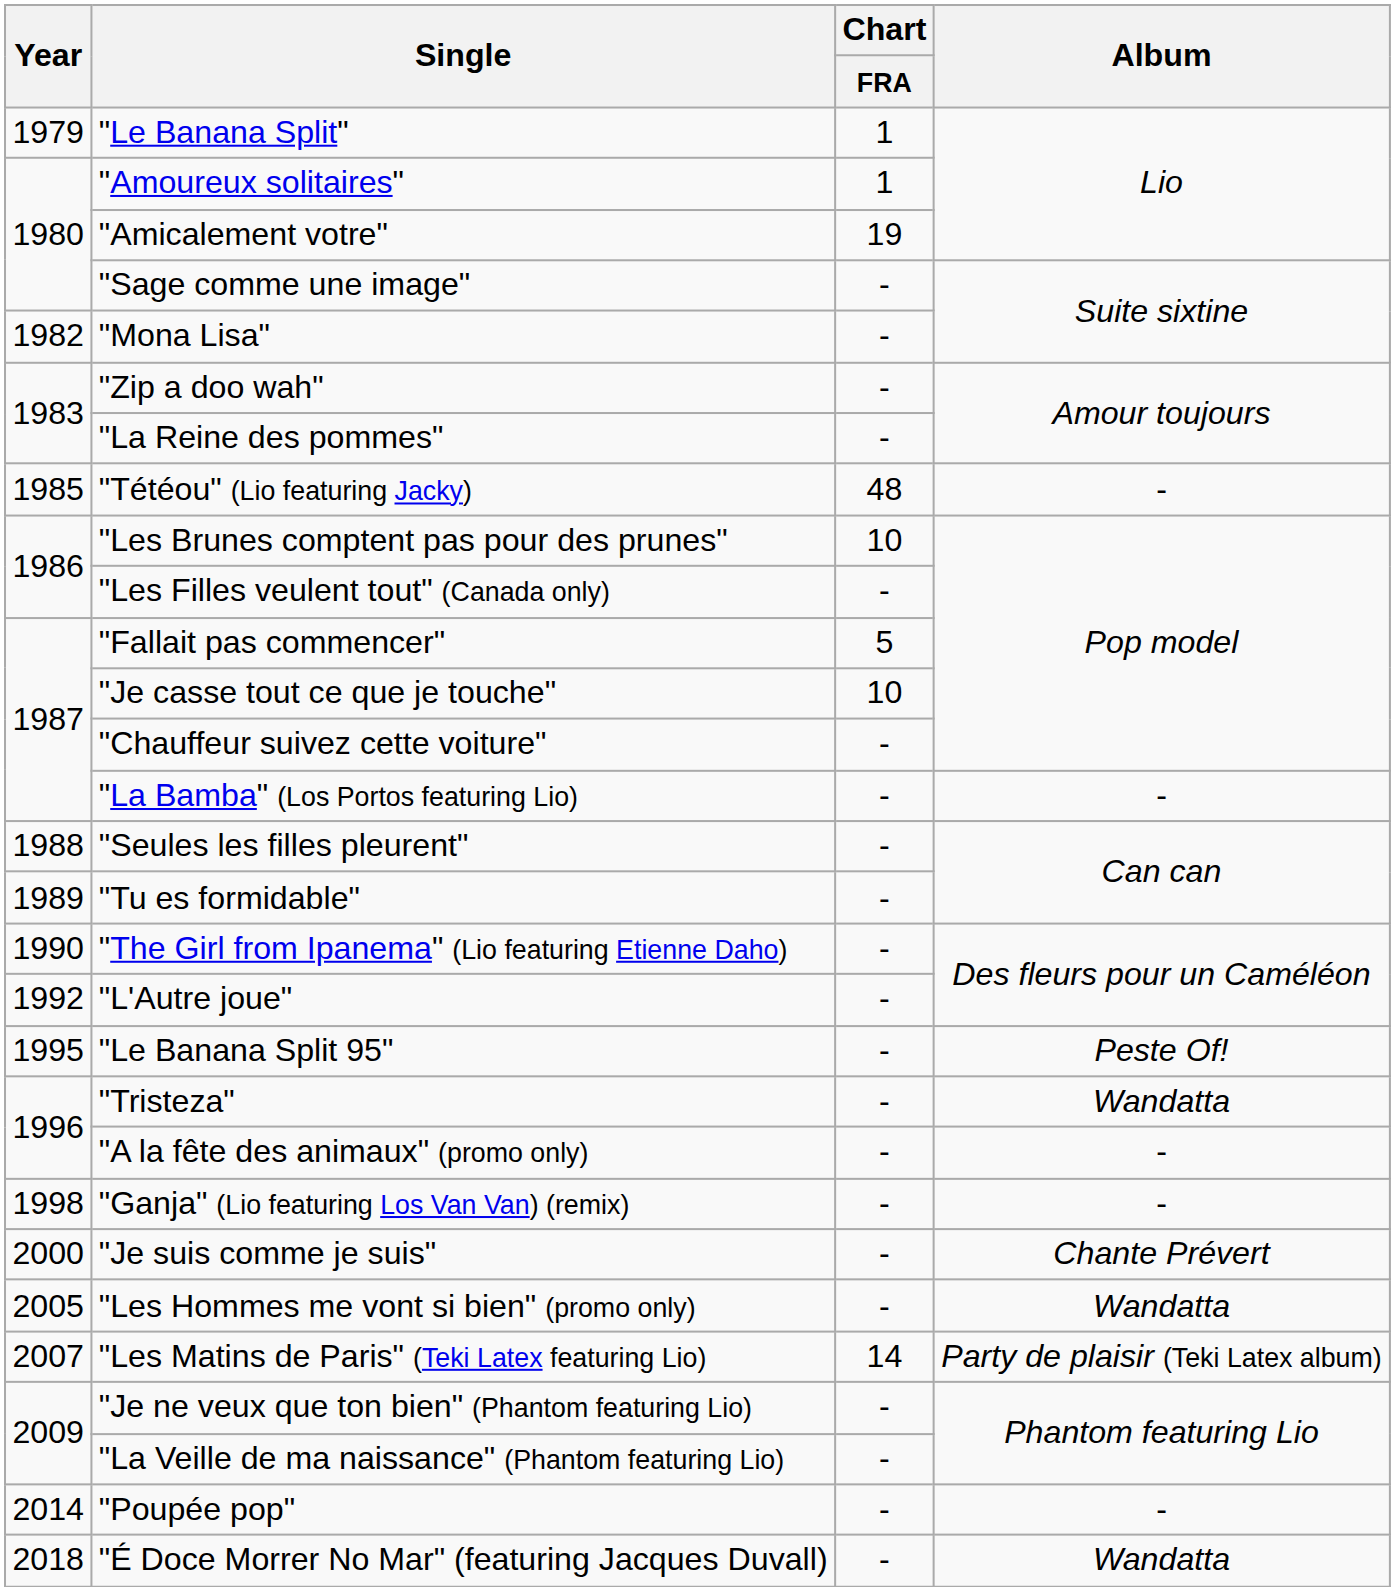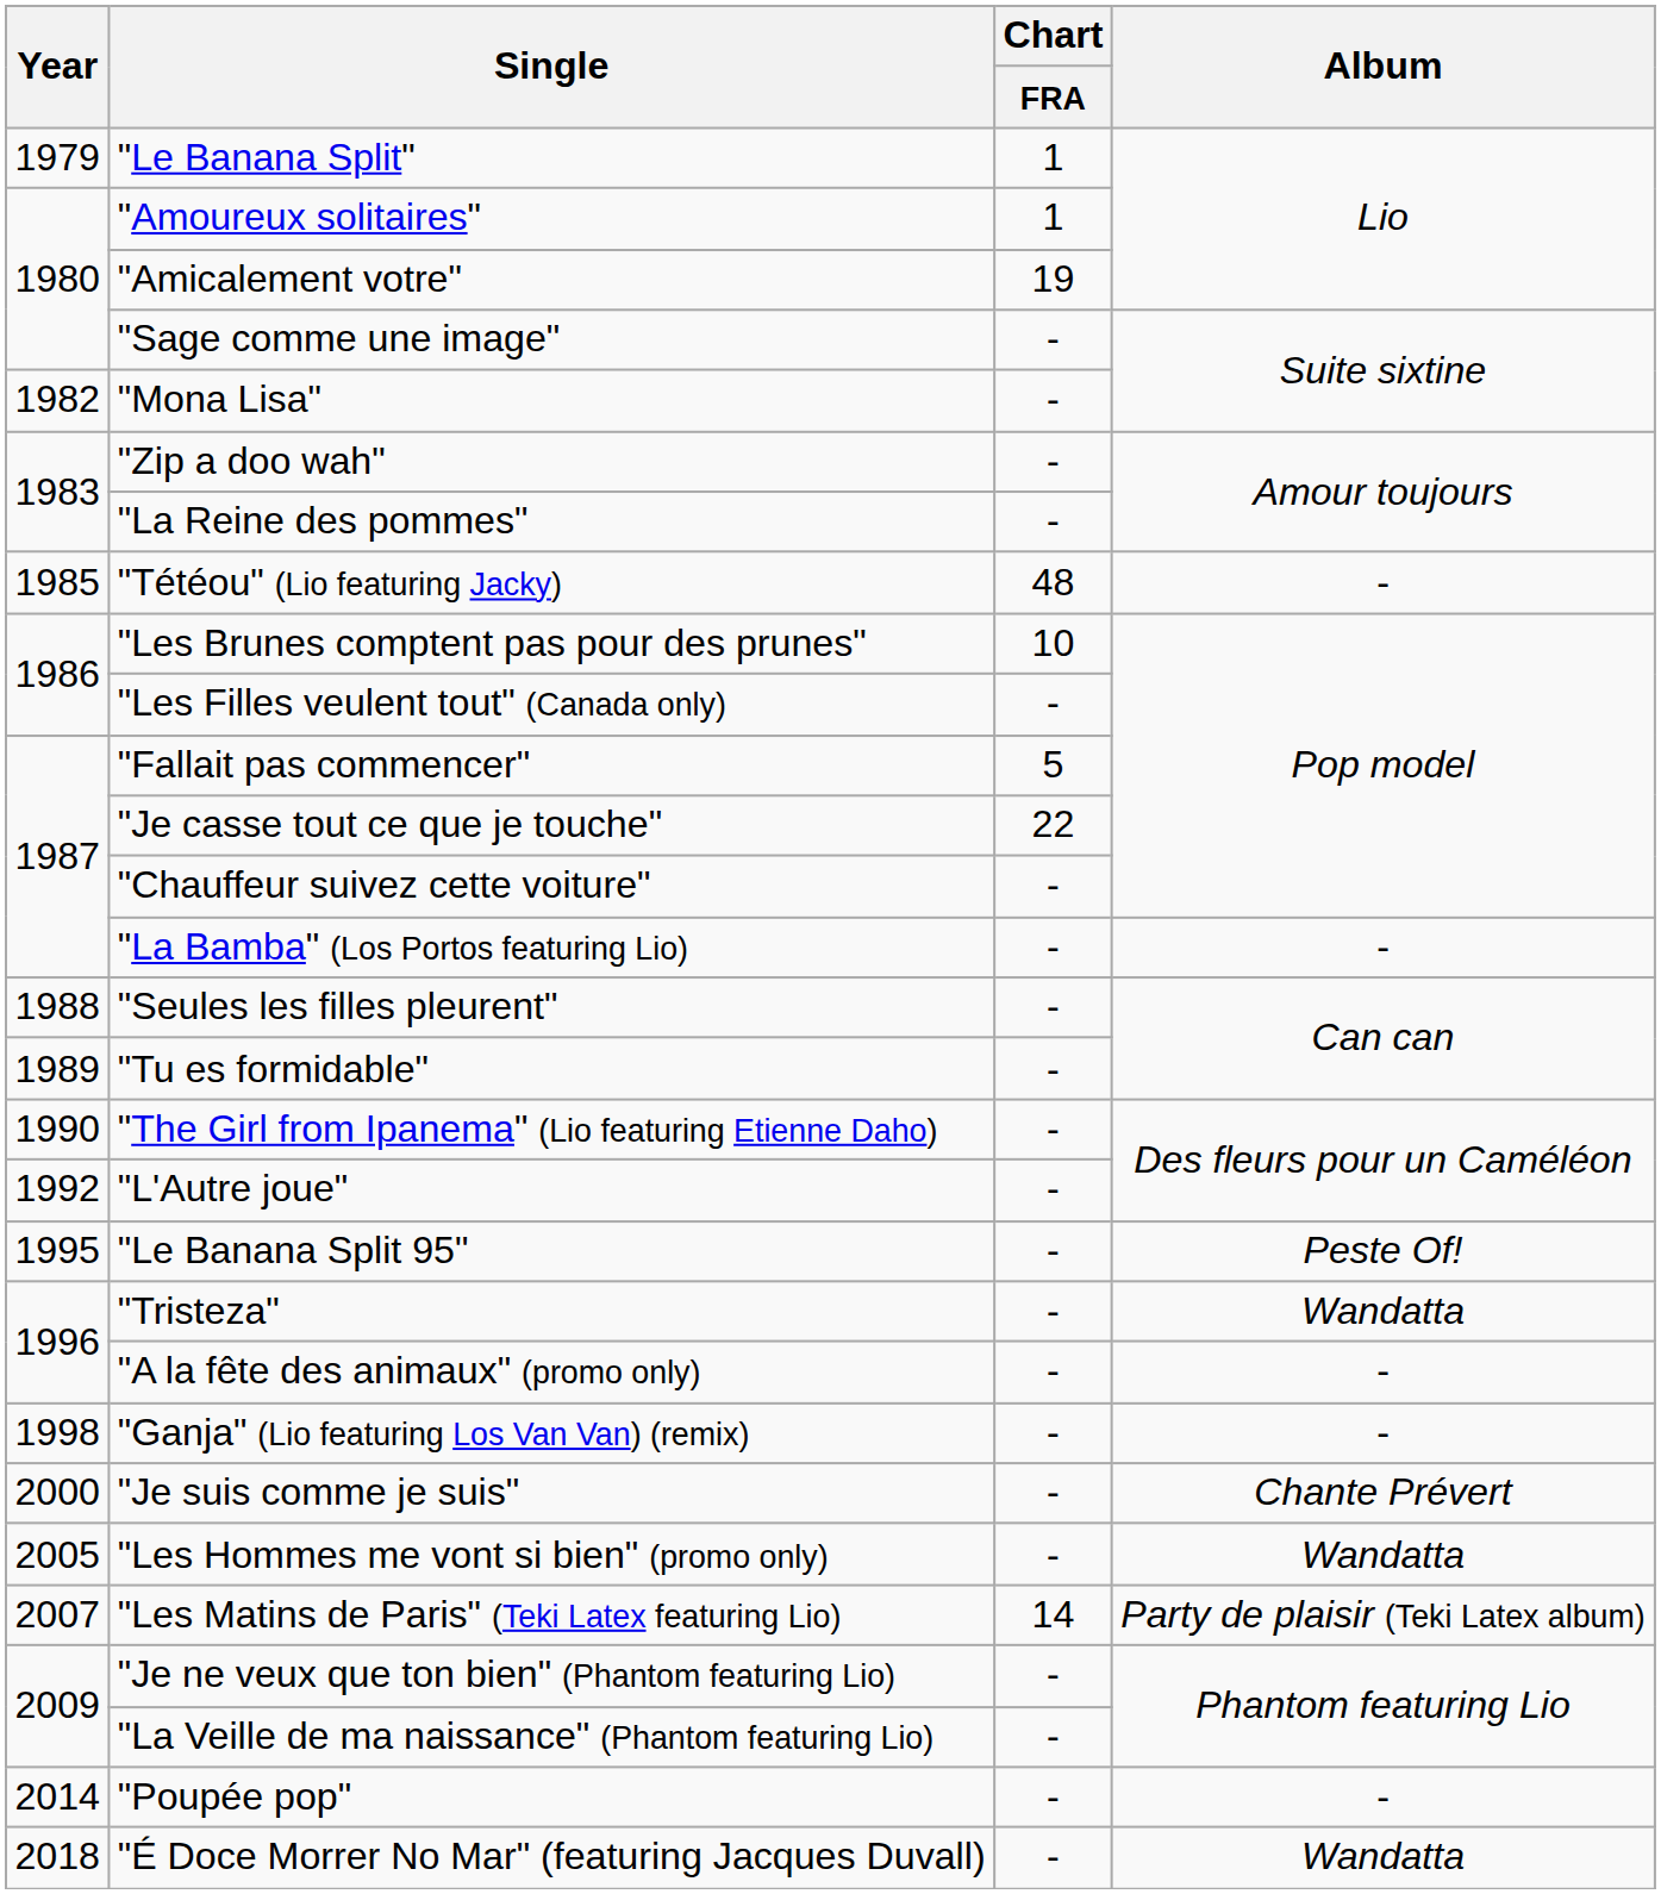"Je casse tout ce que je touche" | Chart / FRA: 10 -> 22
